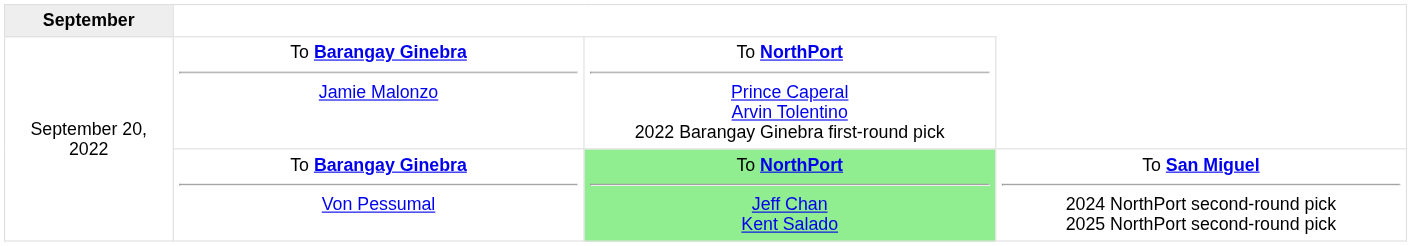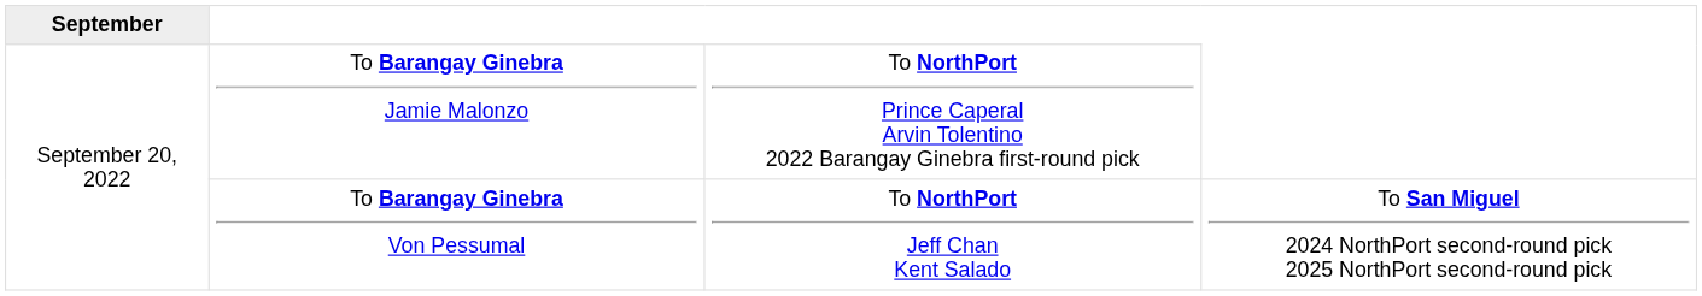To Barangay Ginebra Von Pessumal | column 3: lightgreen background -> no background
